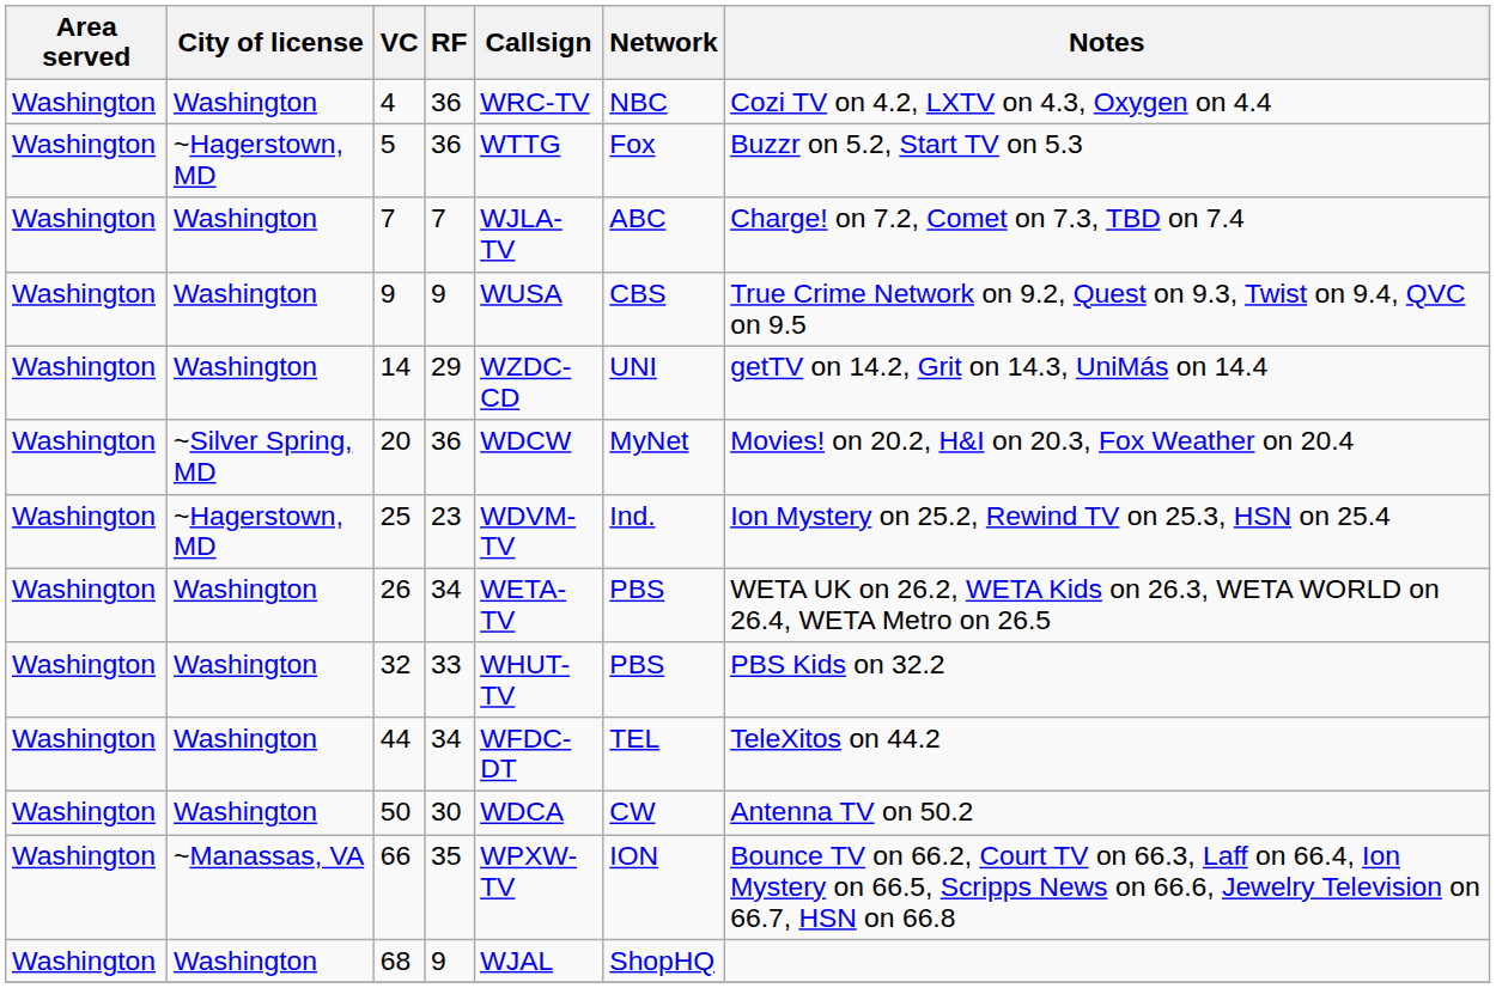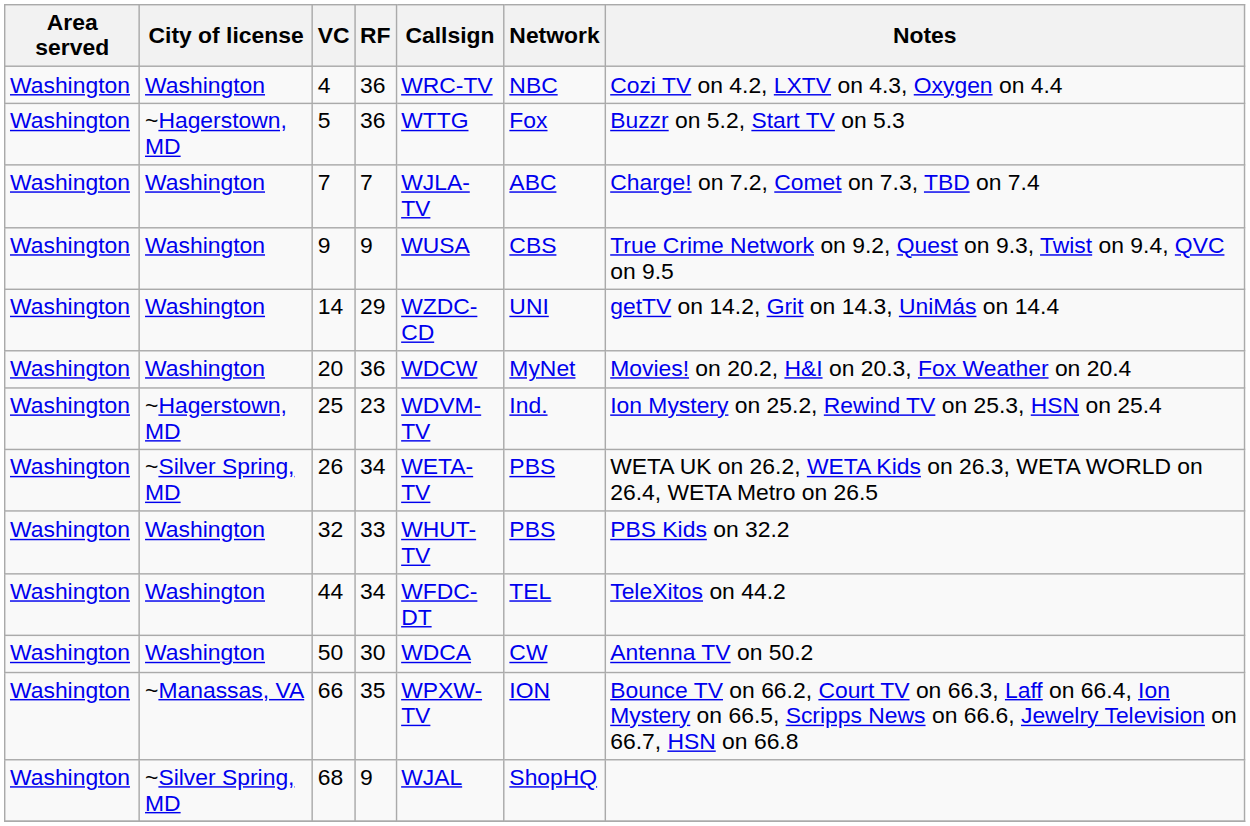20 | City of license: ~Silver Spring, MD -> Washington
26 | City of license: Washington -> ~Silver Spring, MD
68 | City of license: Washington -> ~Silver Spring, MD
